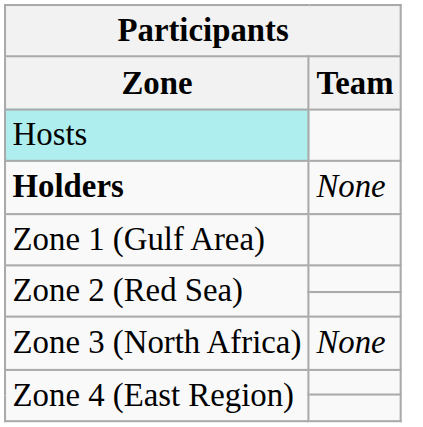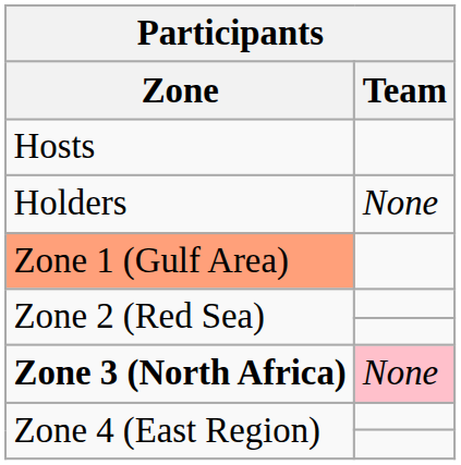row 3 | Zone: paleturquoise background -> no background
row 4 | Zone: bold -> normal
row 5 | Zone: no background -> lightsalmon background
row 8 | Zone: normal -> bold
row 8 | Team: no background -> pink background
